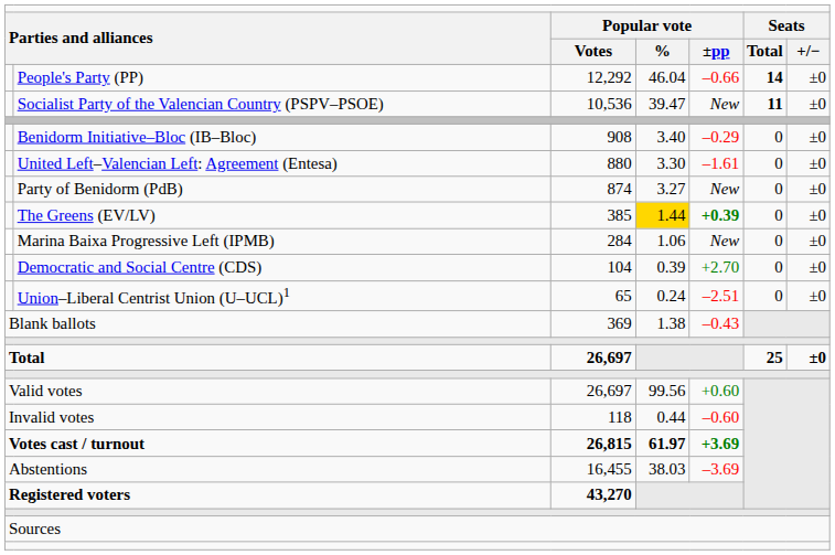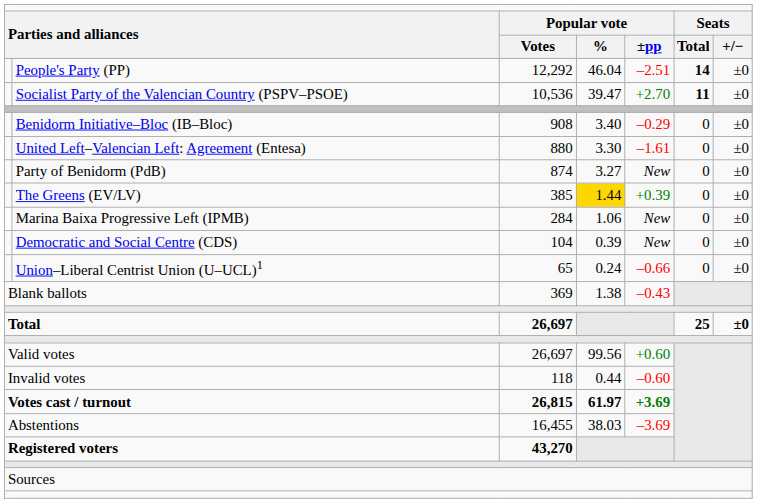People's Party (PP) | column 5: –0.66 -> –2.51
Socialist Party of the Valencian Country (PSPV–PSOE) | column 5: New -> +2.70
The Greens (EV/LV) | column 5: bold -> normal
Democratic and Social Centre (CDS) | column 5: +2.70 -> New
Union–Liberal Centrist Union (U–UCL)1 | column 5: –2.51 -> –0.66
